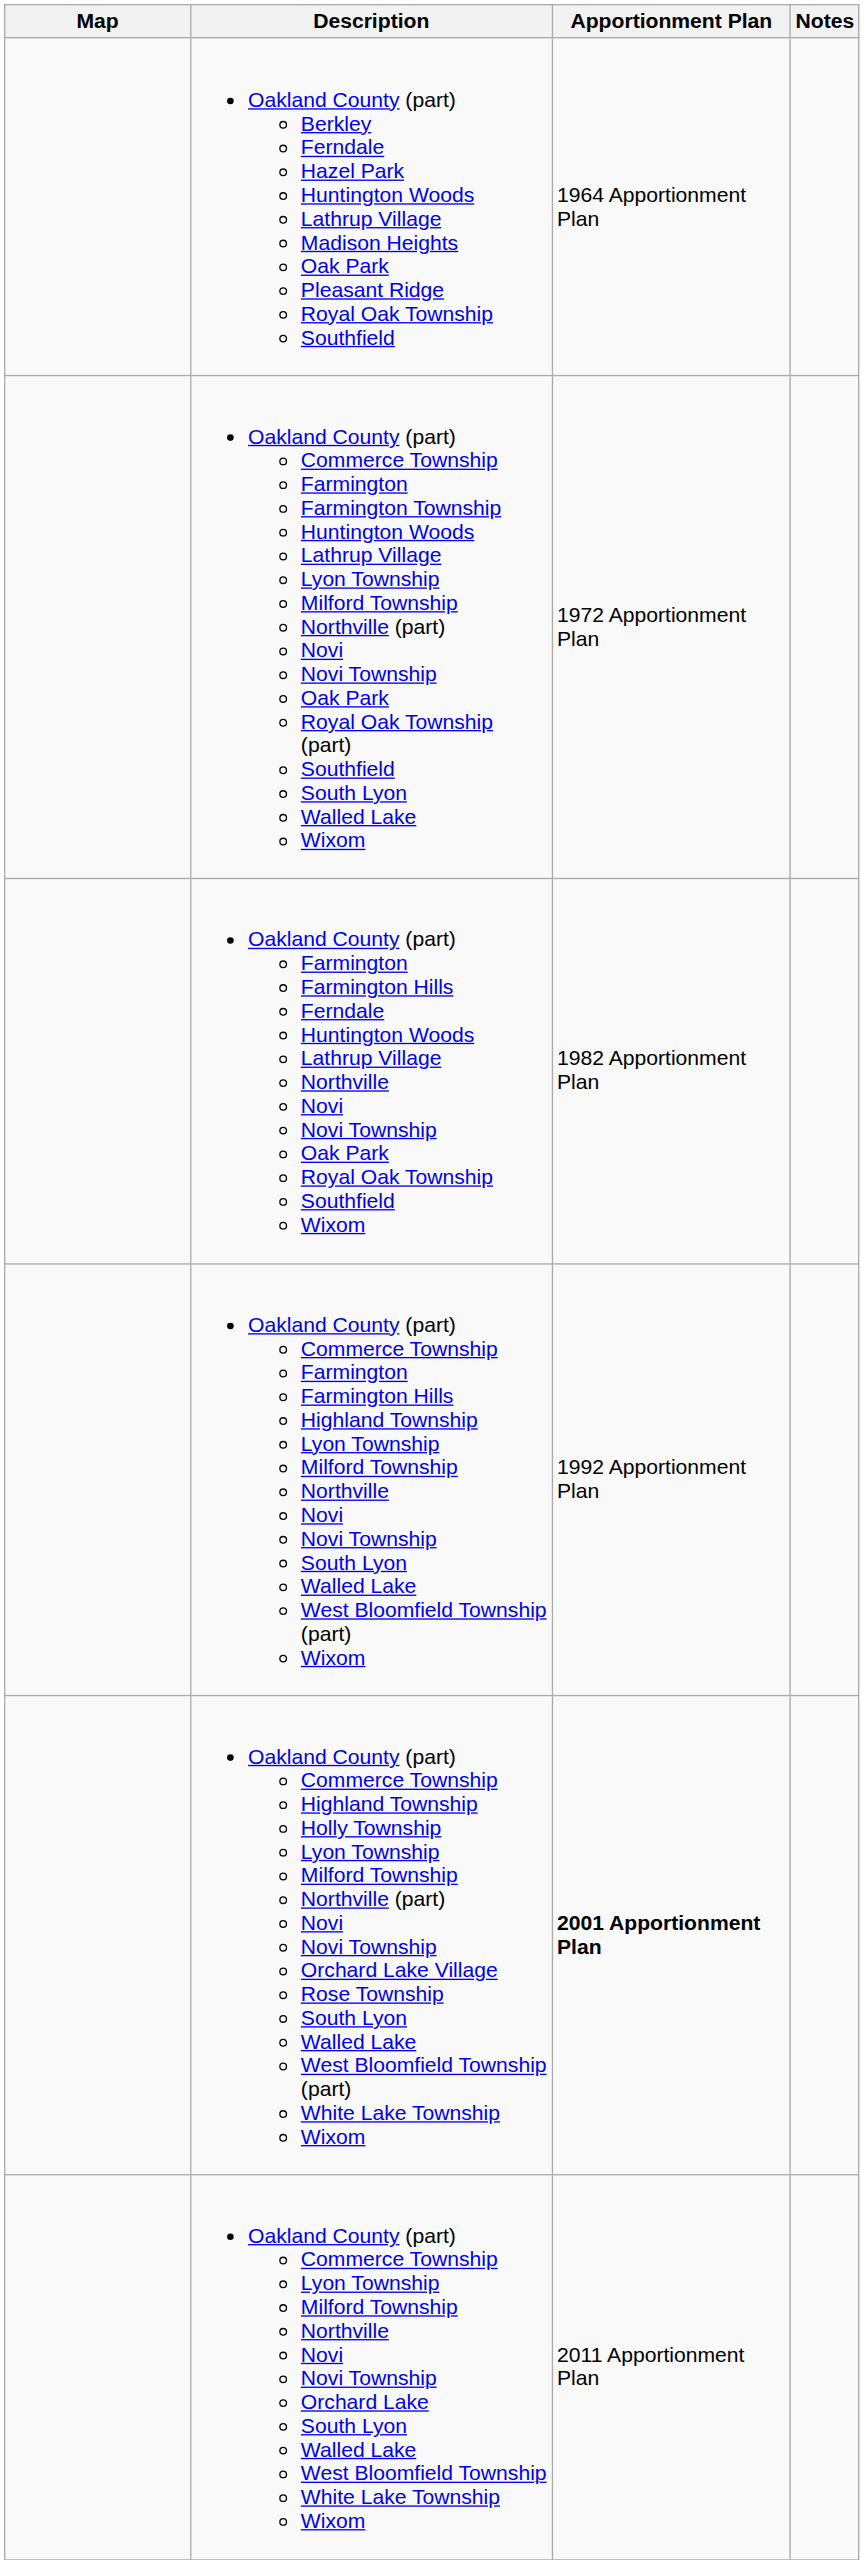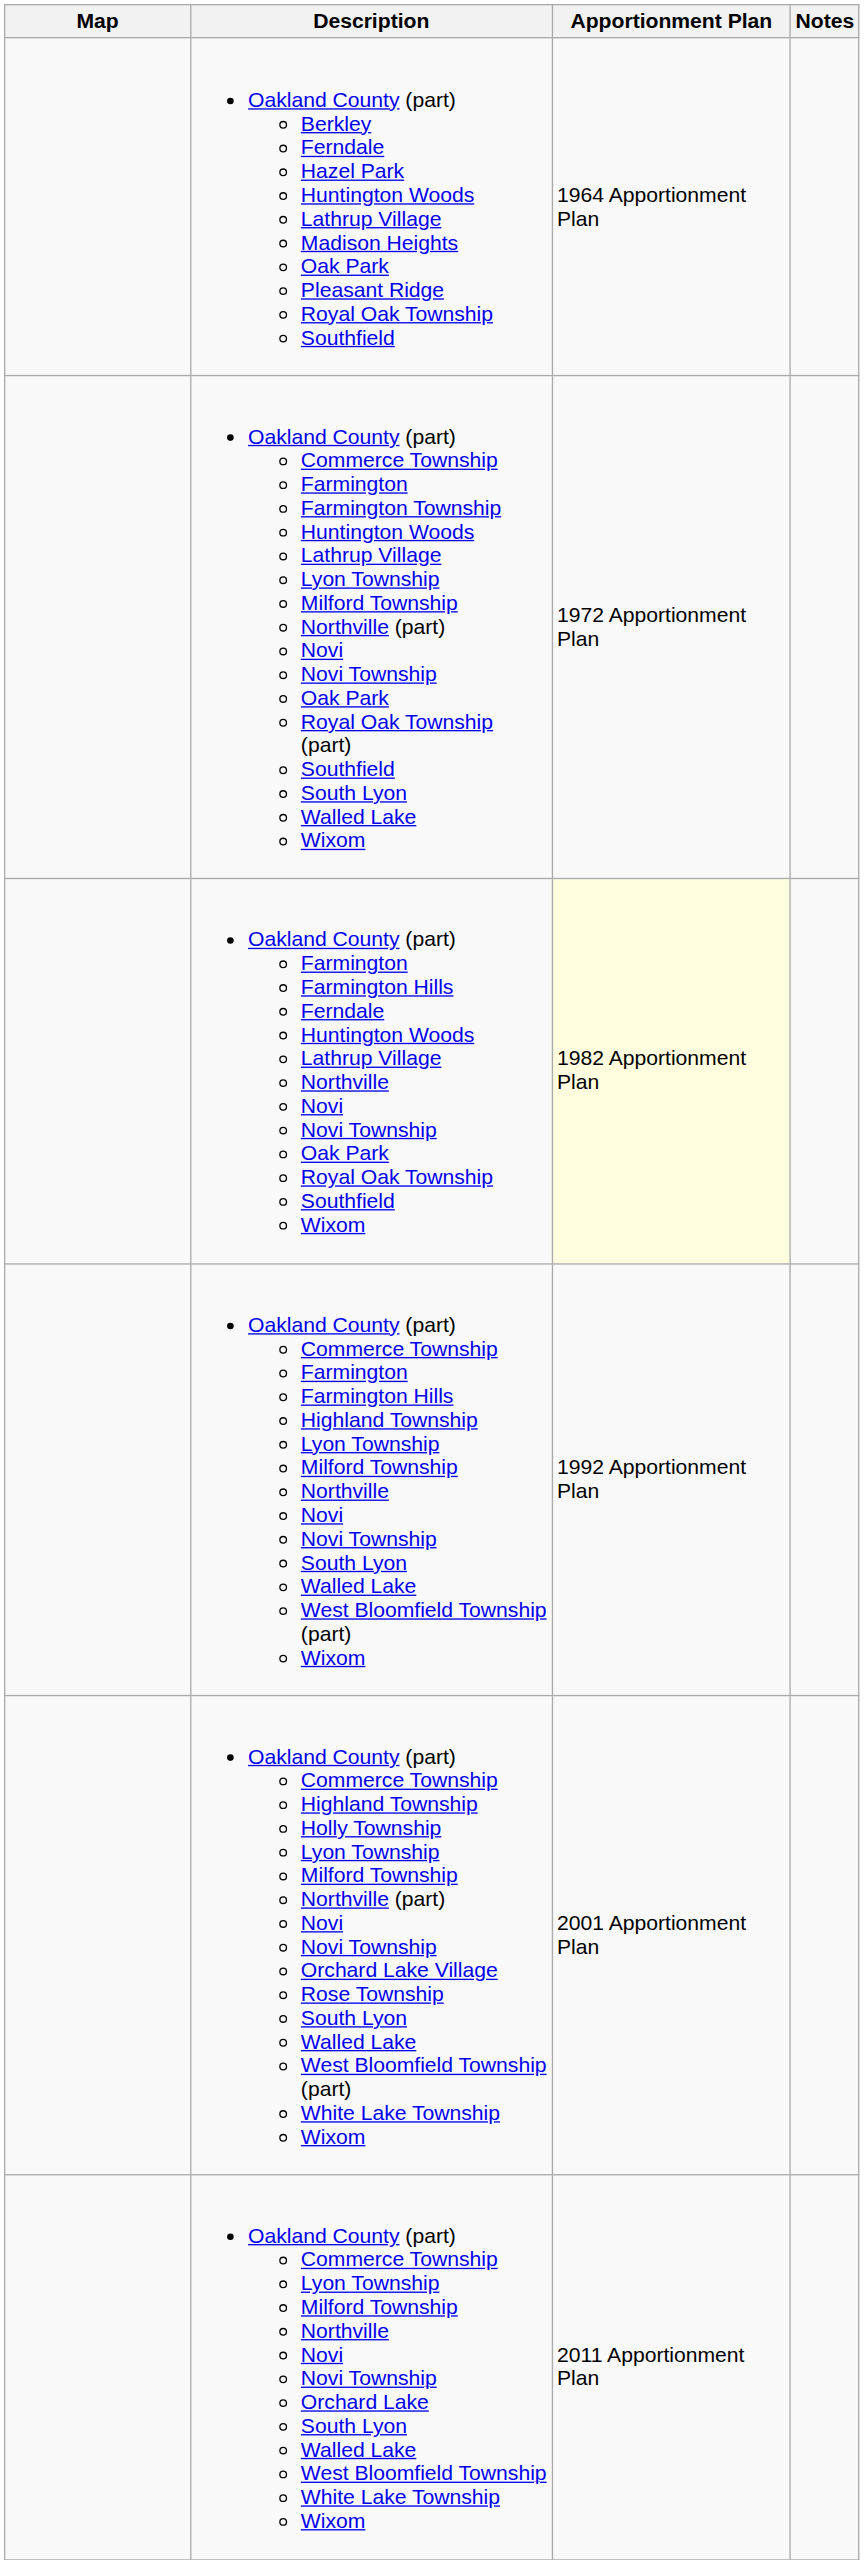row 4 | Apportionment Plan: no background -> lightyellow background
row 6 | Apportionment Plan: bold -> normal
